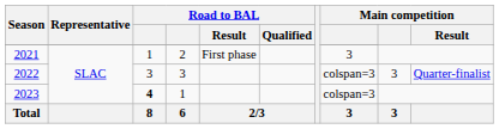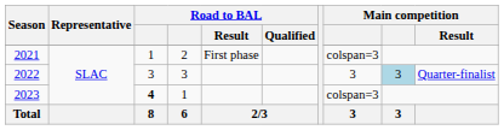2021 | column 8: 3 -> colspan=3
2022 | column 8: colspan=3 -> 3
2022 | column 9: no background -> lightblue background
